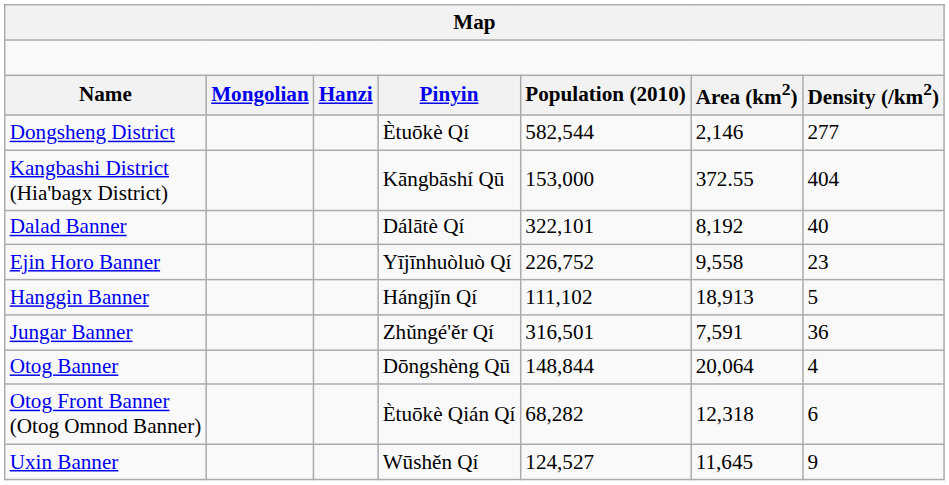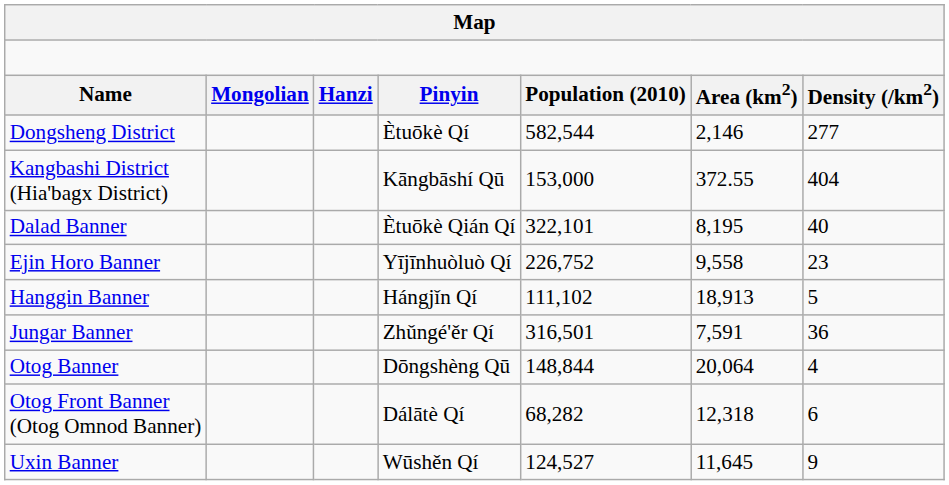Dalad Banner | column 4: Dálātè Qí -> Ètuōkè Qián Qí
Dalad Banner | column 6: 8,192 -> 8,195
Otog Front Banner (Otog Omnod Banner) | column 4: Ètuōkè Qián Qí -> Dálātè Qí
